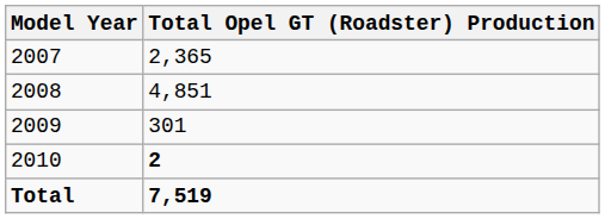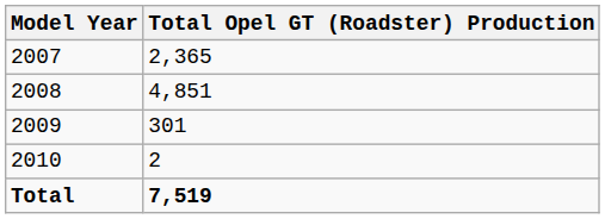2010 | Total Opel GT (Roadster) Production: bold -> normal
